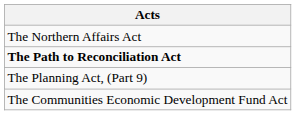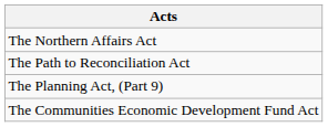row 3 | column 1: bold -> normal
